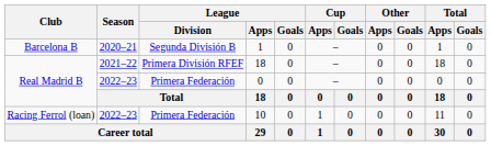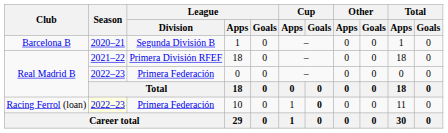10 | Season: no background -> lightyellow background
10 | Cup / Goals: normal -> bold
